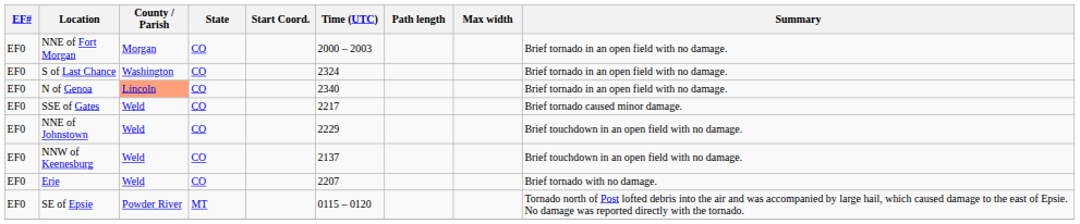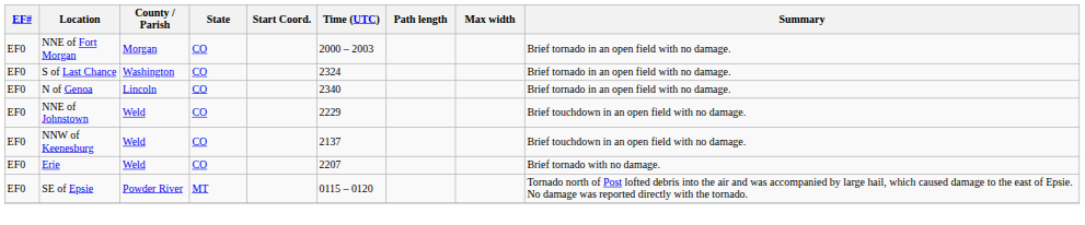N of Genoa | County / Parish: lightsalmon background -> no background
- row: EF0 | SSE of Gates | Weld | CO | 2217 | Brief tornado caused minor damage.
